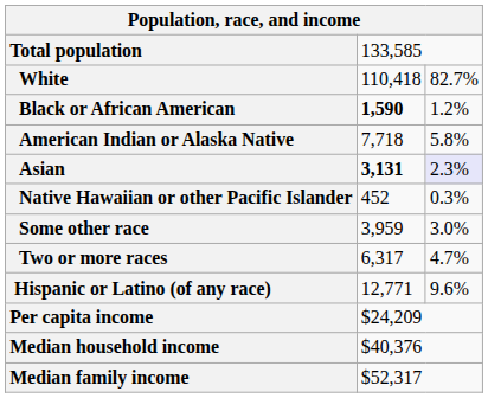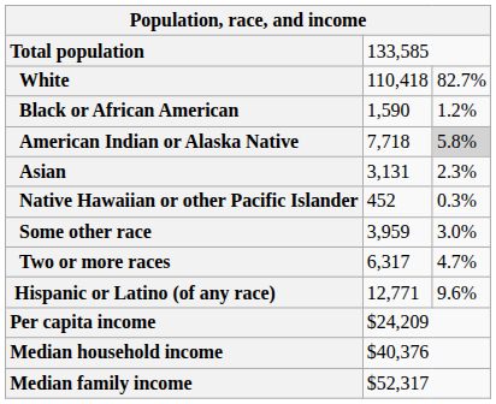Black or African American | column 2: bold -> normal
American Indian or Alaska Native | column 3: no background -> lightgrey background
Asian | column 2: bold -> normal
Asian | column 3: lavender background -> no background
